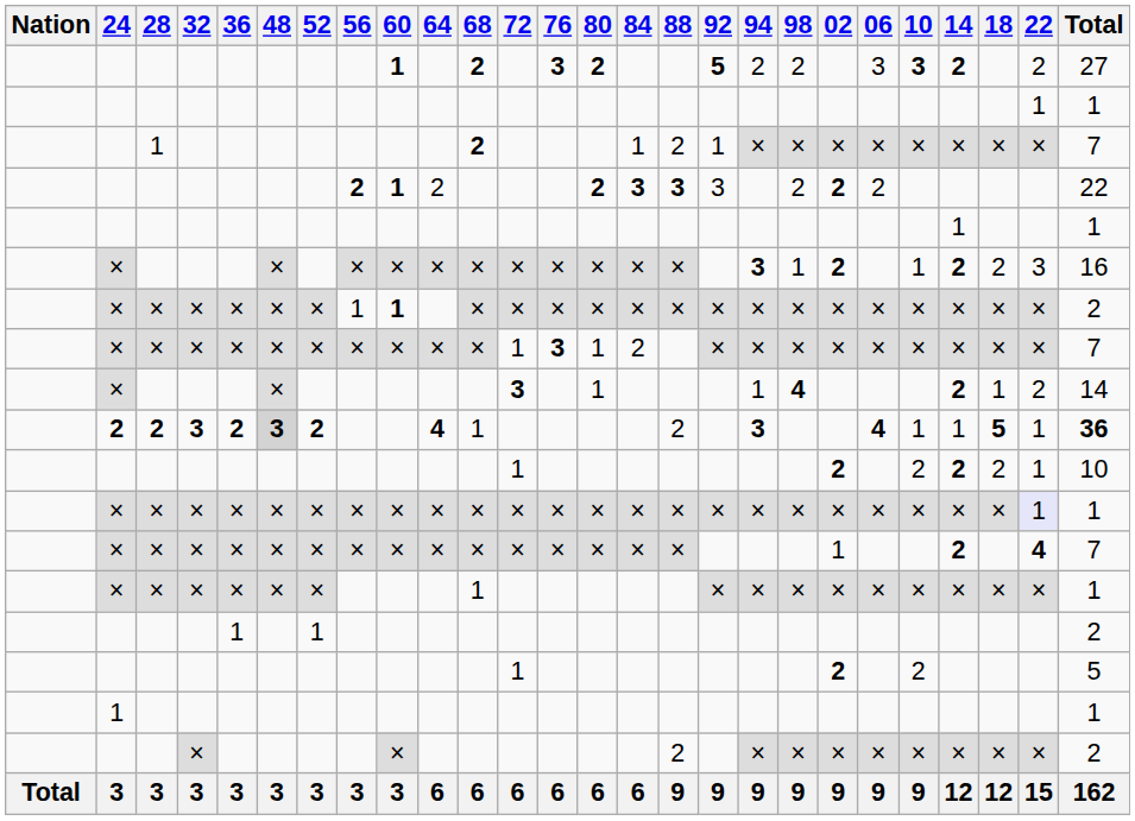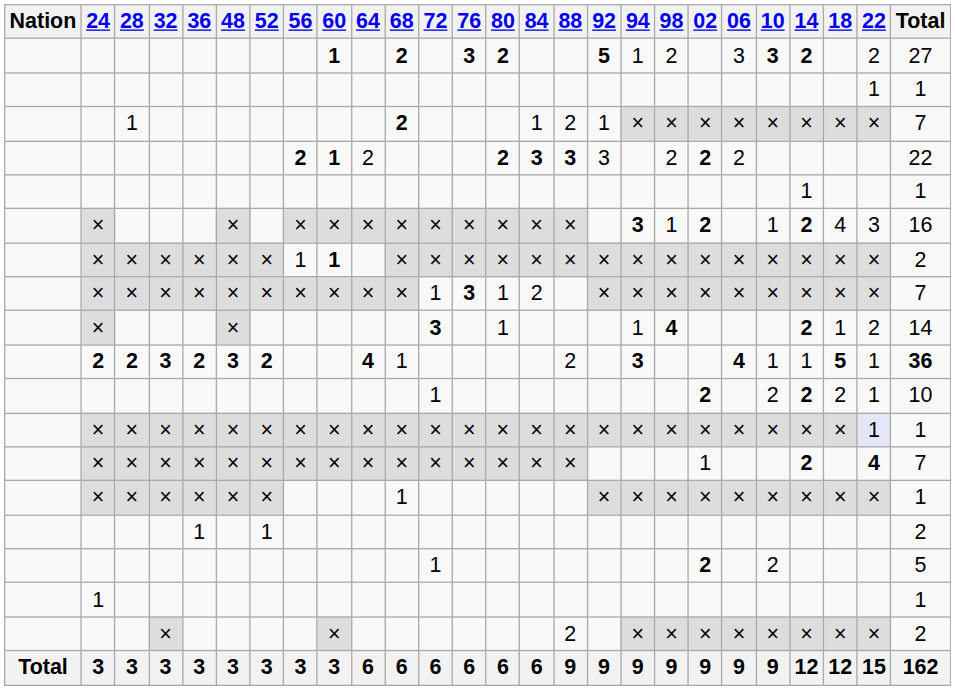row 2 | 94: 2 -> 1
row 7 | 18: 2 -> 4
row 11 | 48: lightgrey background -> no background
